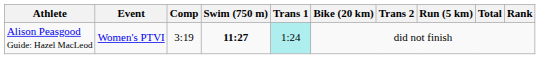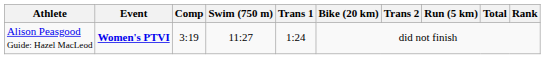Alison Peasgood Guide: Hazel MacLeod | Event: normal -> bold
Alison Peasgood Guide: Hazel MacLeod | Swim (750 m): bold -> normal
Alison Peasgood Guide: Hazel MacLeod | Trans 1: paleturquoise background -> no background
